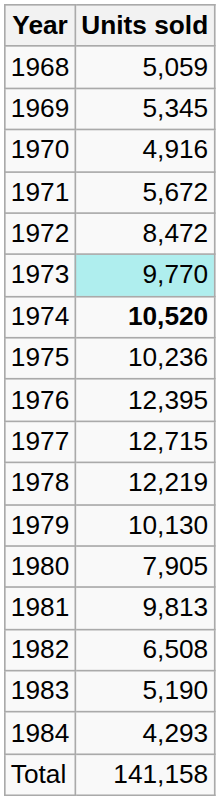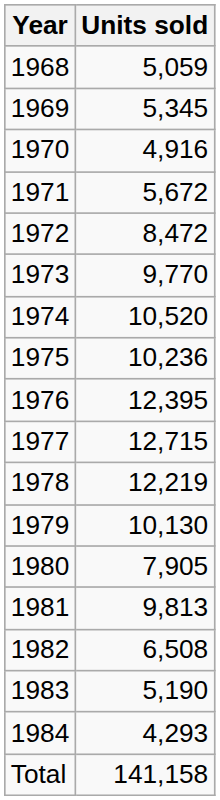1973 | Units sold: paleturquoise background -> no background
1974 | Units sold: bold -> normal
